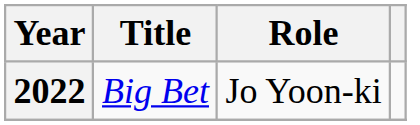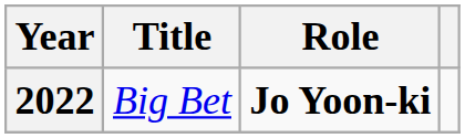2022 | Role: normal -> bold
